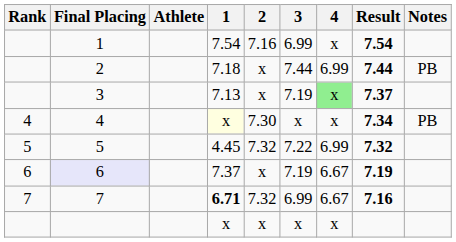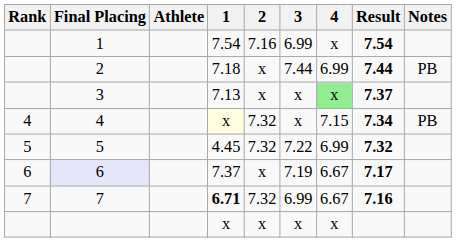row 4 | 3: 7.19 -> x
row 5 | 2: 7.30 -> 7.32
row 5 | 4: x -> 7.15
row 7 | Result: 7.19 -> 7.17
